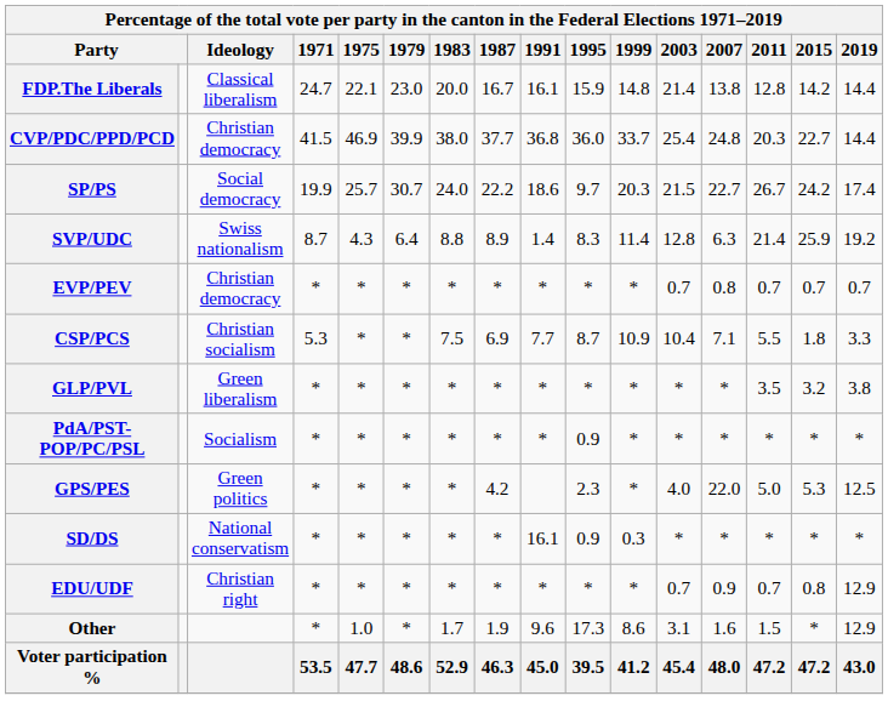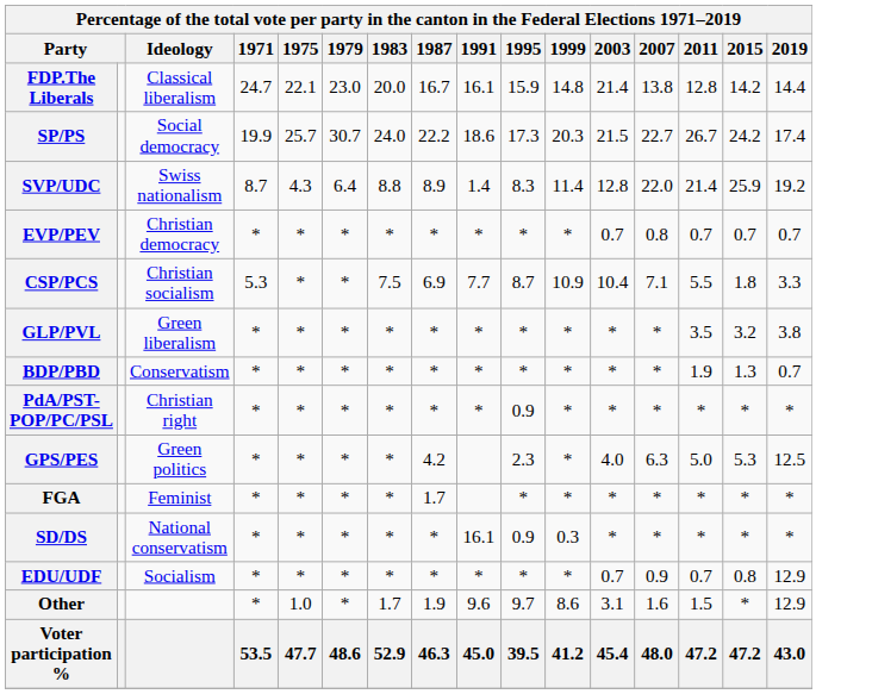- row: CVP/PDC/PPD/PCD | Christian democracy | 41.5 | 46.9 | 39.9 | 38.0 | 37.7 | 36.8 | 36.0 | 33.7 | 25.4 | 24.8 | 20.3 | 22.7 | 14.4
SP/PS | 1995: 9.7 -> 17.3
SVP/UDC | 2007: 6.3 -> 22.0
+ row: BDP/PBD | Conservatism | * | * | * | * | * | * | * | * | * | * | 1.9 | 1.3 | 0.7
PdA/PST-POP/PC/PSL | Ideology: Socialism -> Christian right
GPS/PES | 2007: 22.0 -> 6.3
+ row: FGA | Feminist | * | * | * | * | 1.7 | * | * | * | * | * | * | *
EDU/UDF | Ideology: Christian right -> Socialism
Other | 1995: 17.3 -> 9.7
